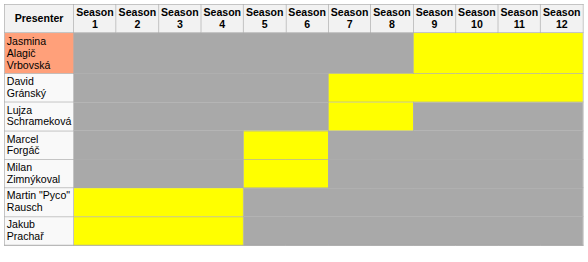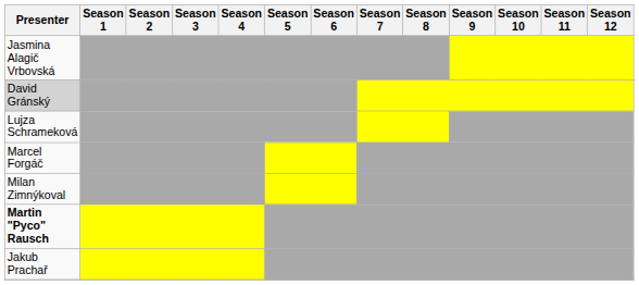Jasmina Alagič Vrbovská | Presenter: lightsalmon background -> no background
David Gránský | Presenter: no background -> lightgrey background
Martin "Pyco" Rausch | Presenter: normal -> bold
